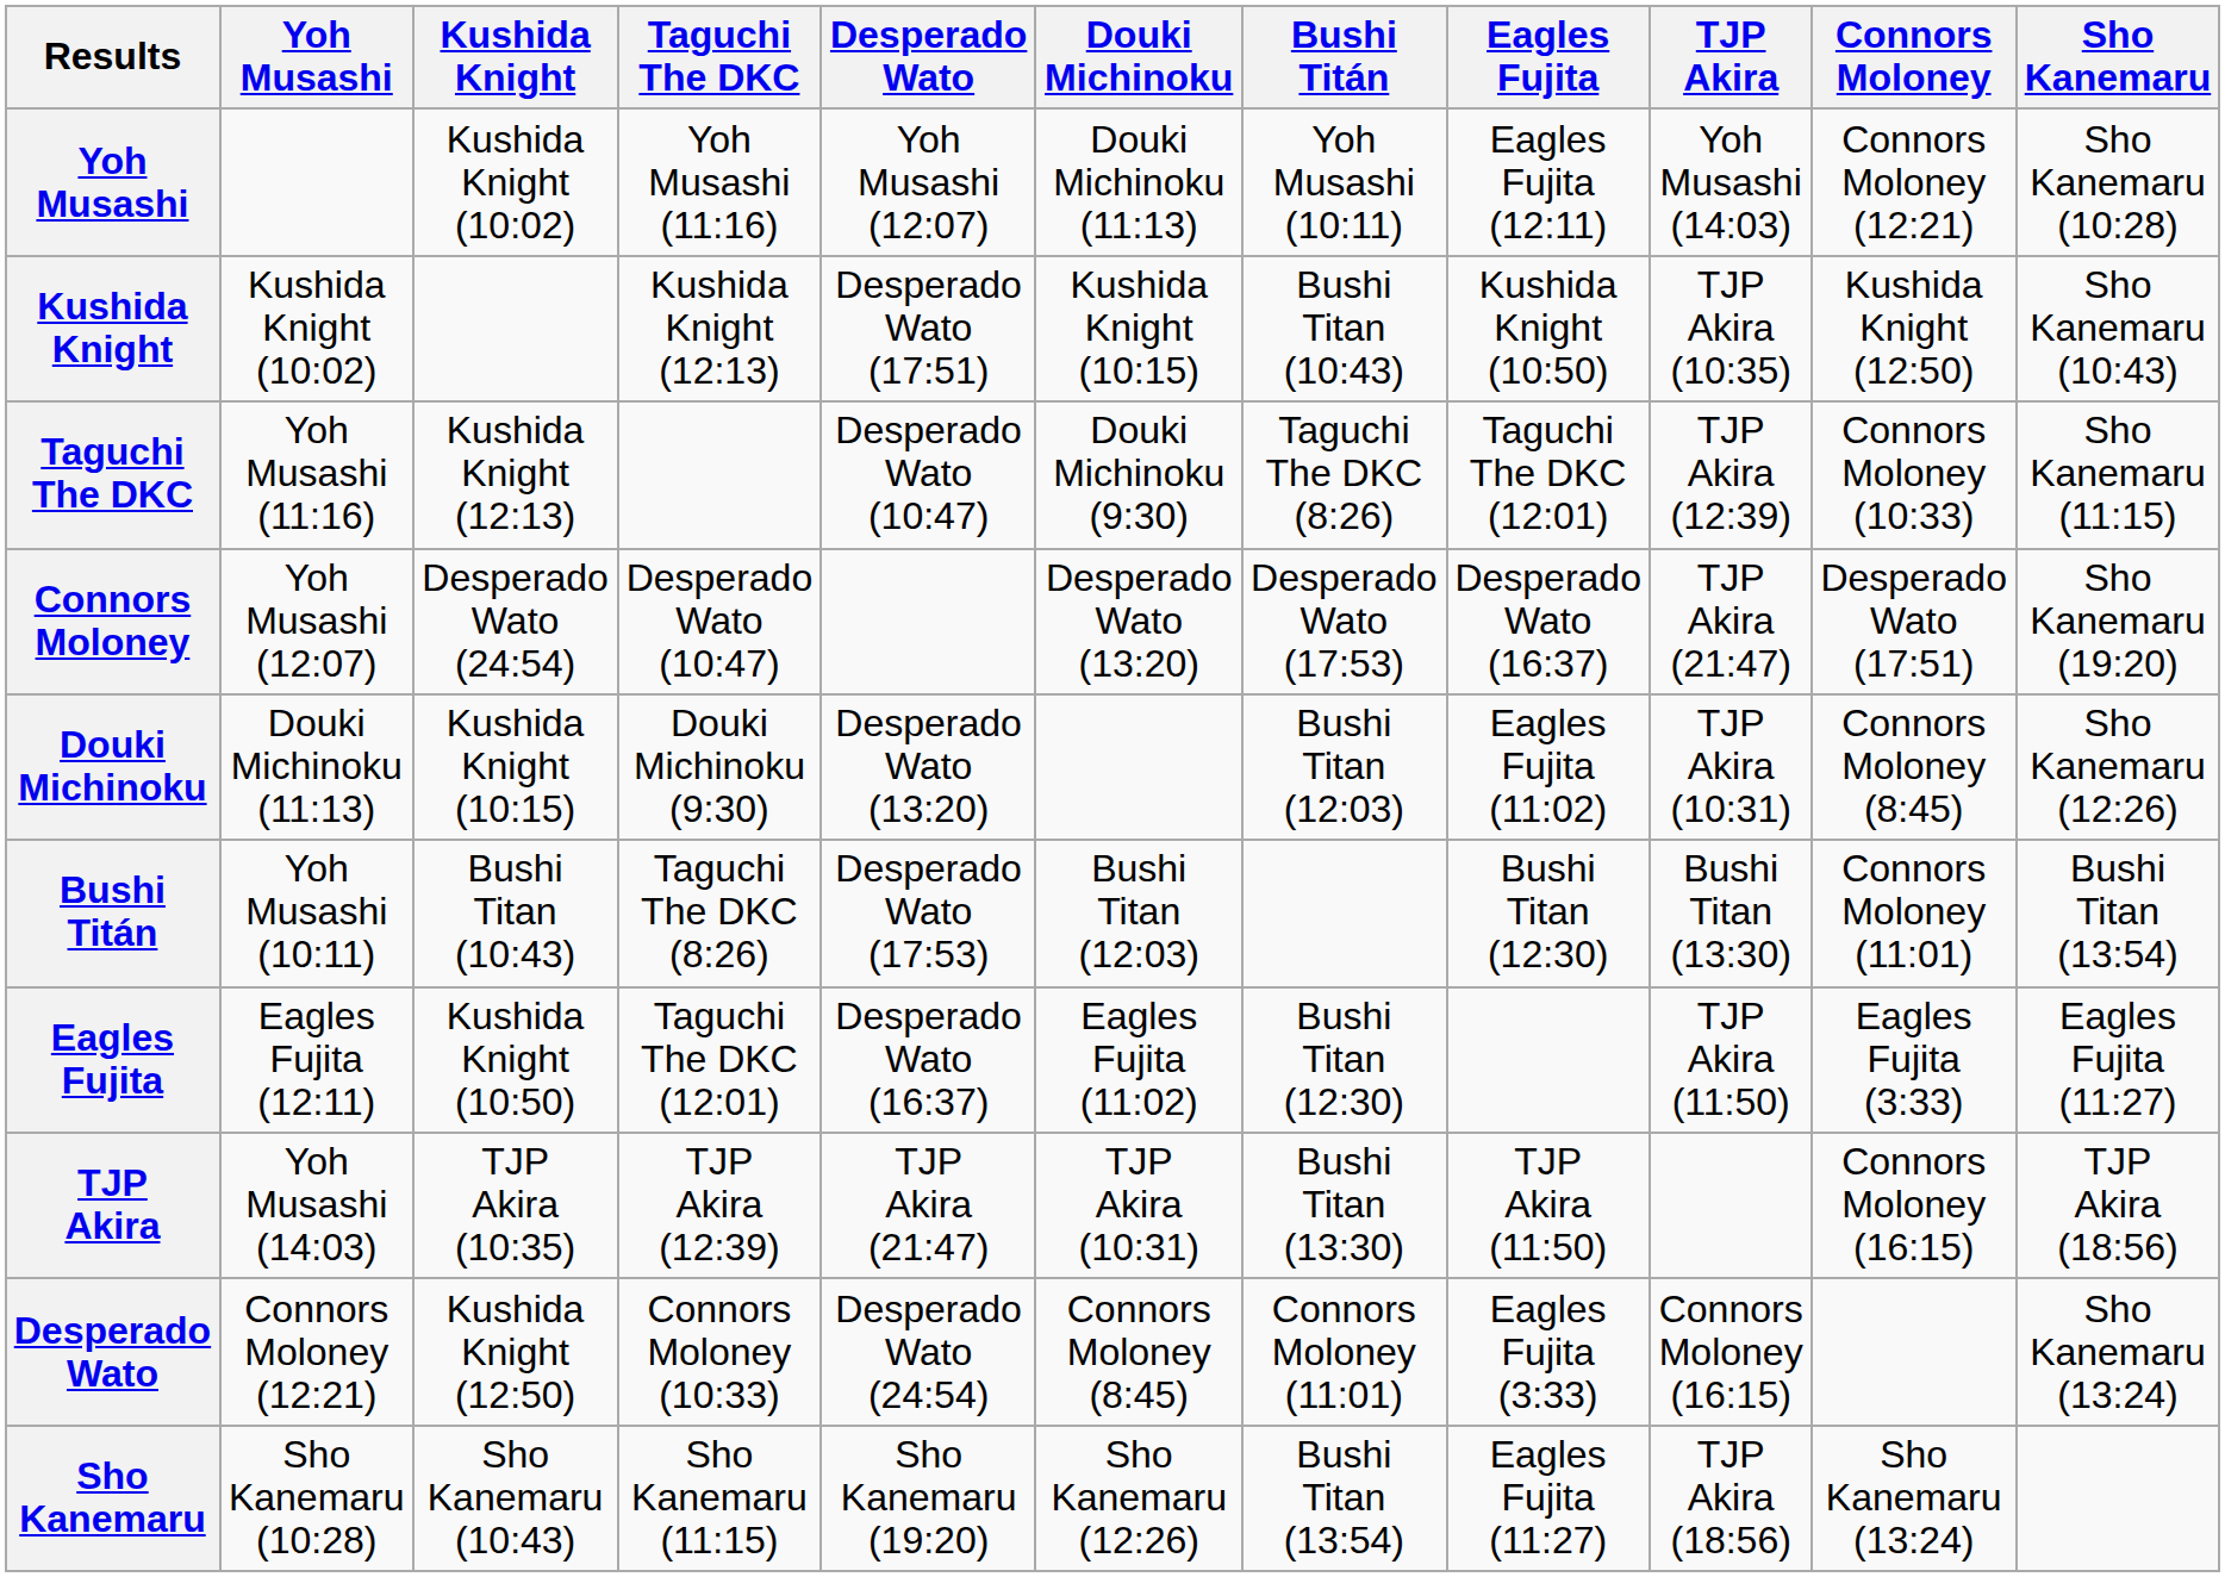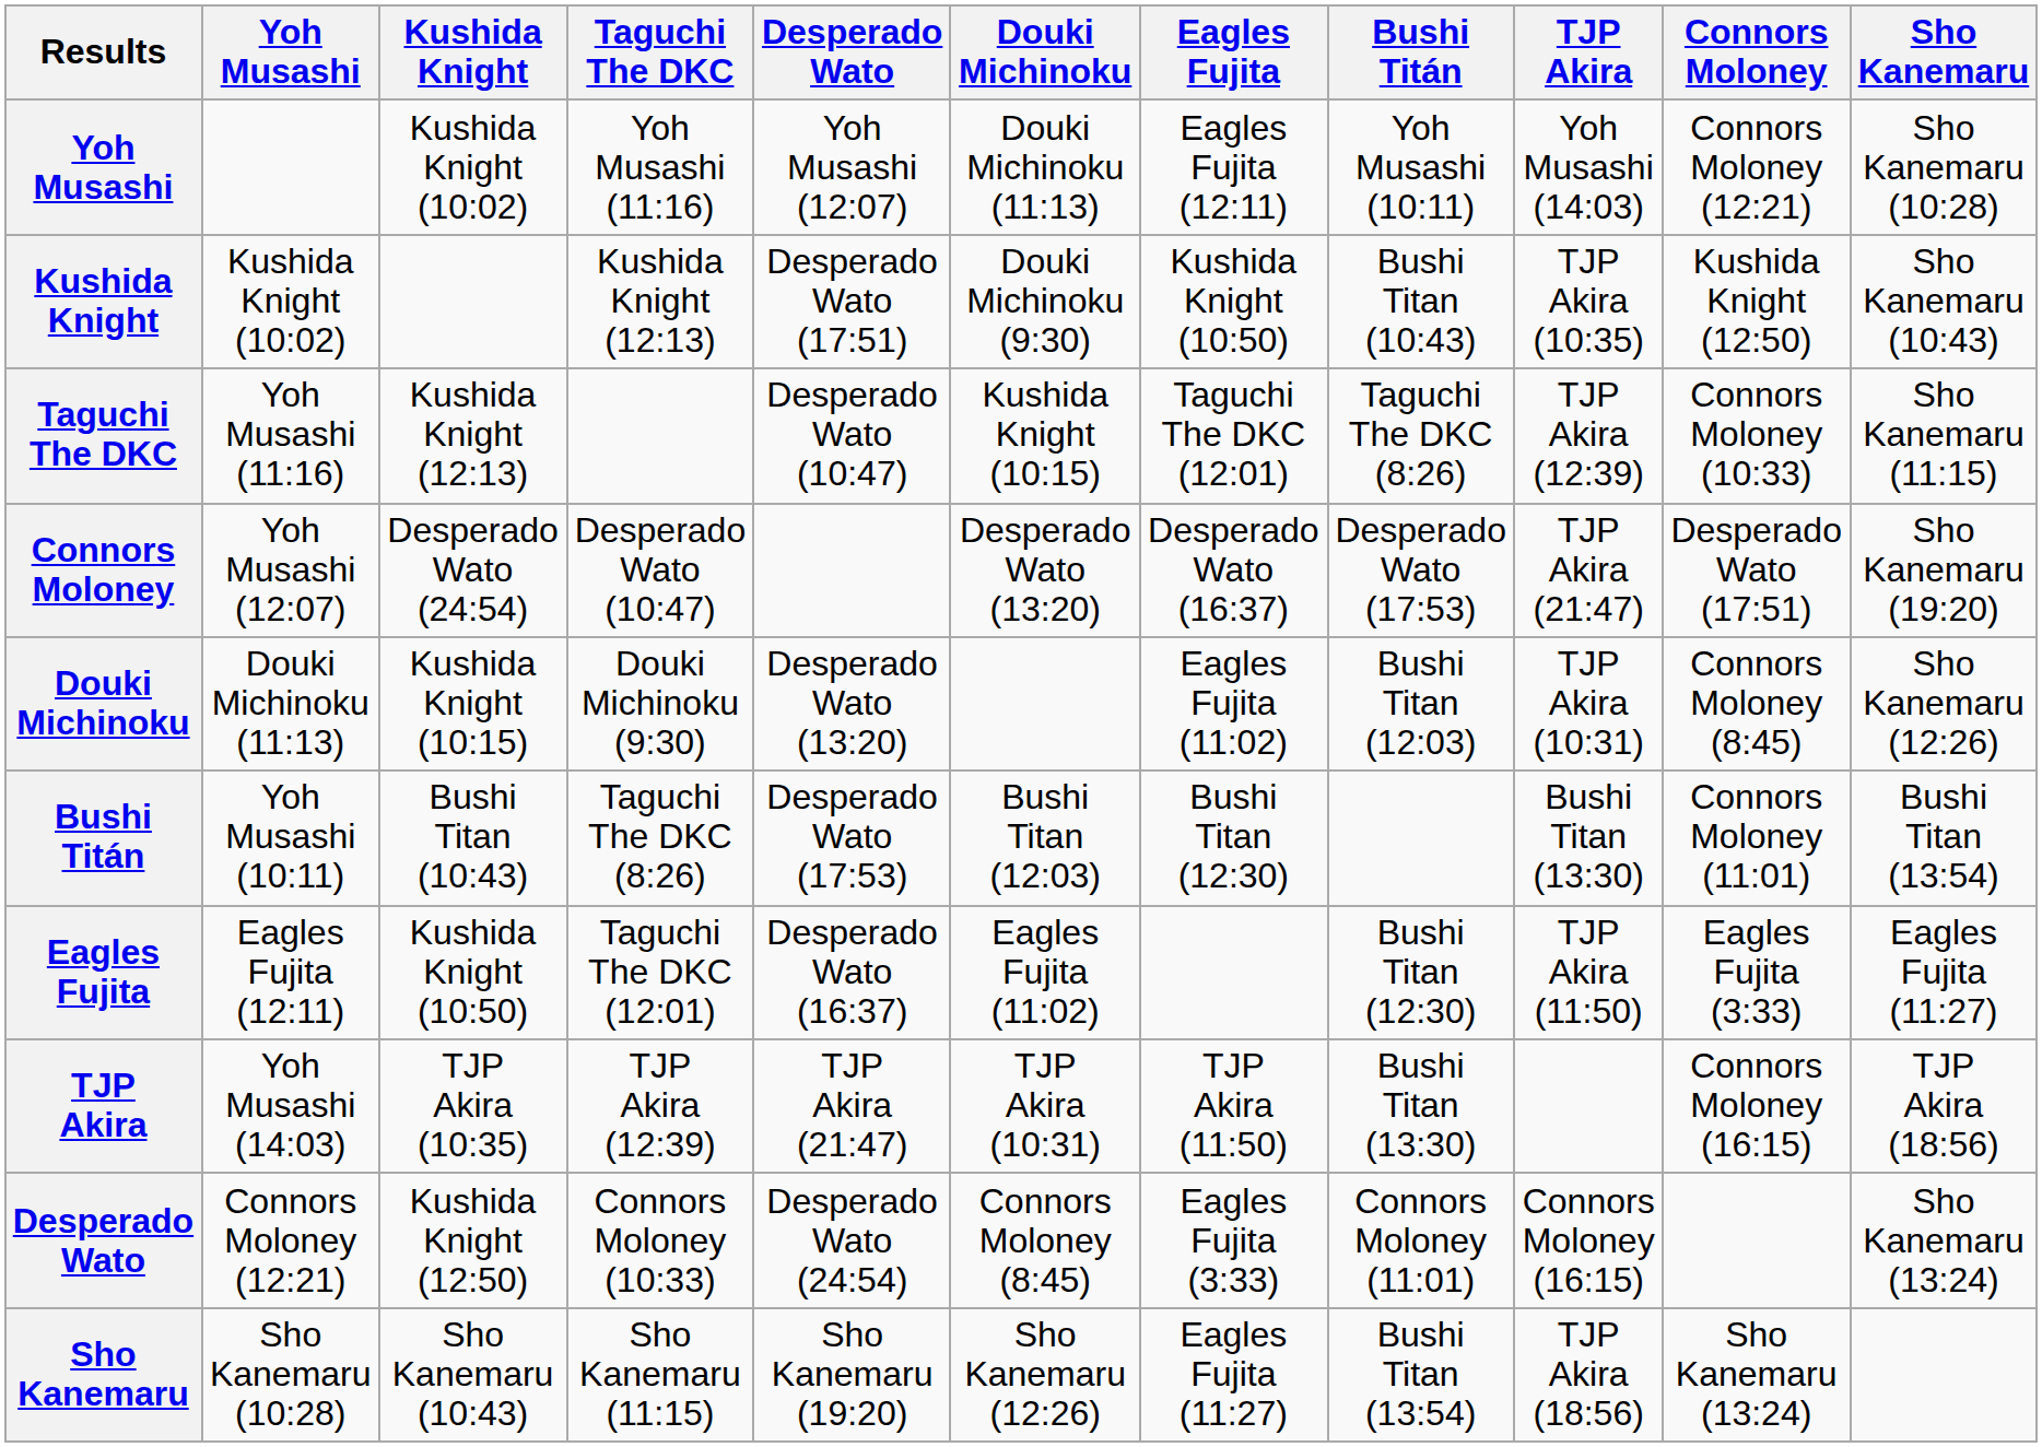columns swapped: Bushi Titán <-> Eagles Fujita
row 3 | Douki Michinoku: Kushida Knight (10:15) -> Douki Michinoku (9:30)
row 4 | Douki Michinoku: Douki Michinoku (9:30) -> Kushida Knight (10:15)
